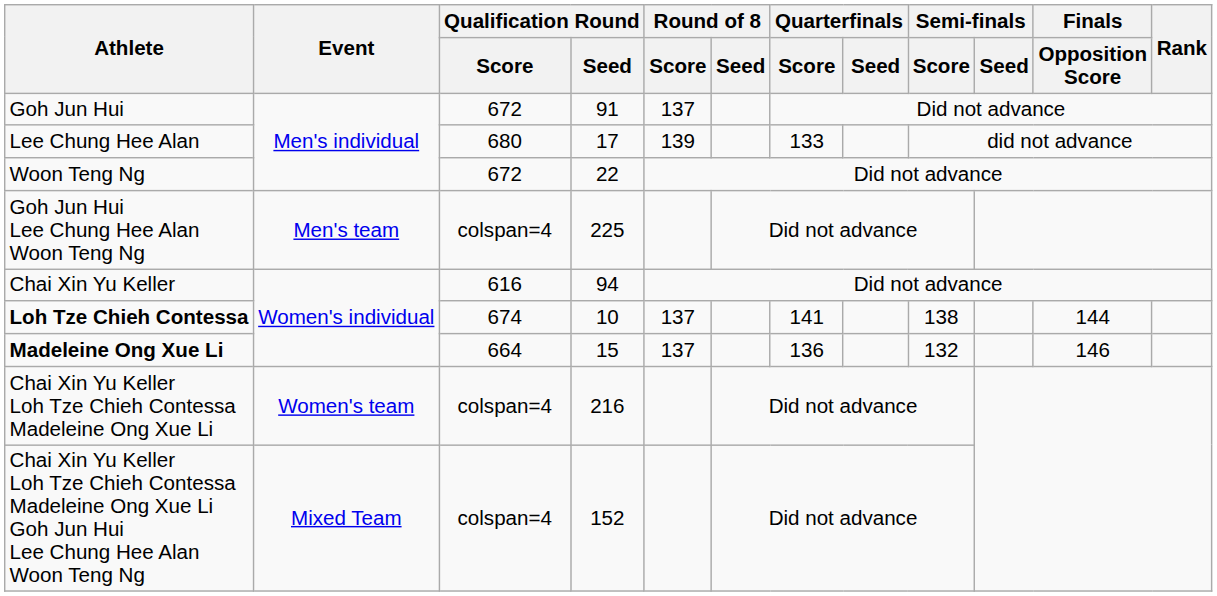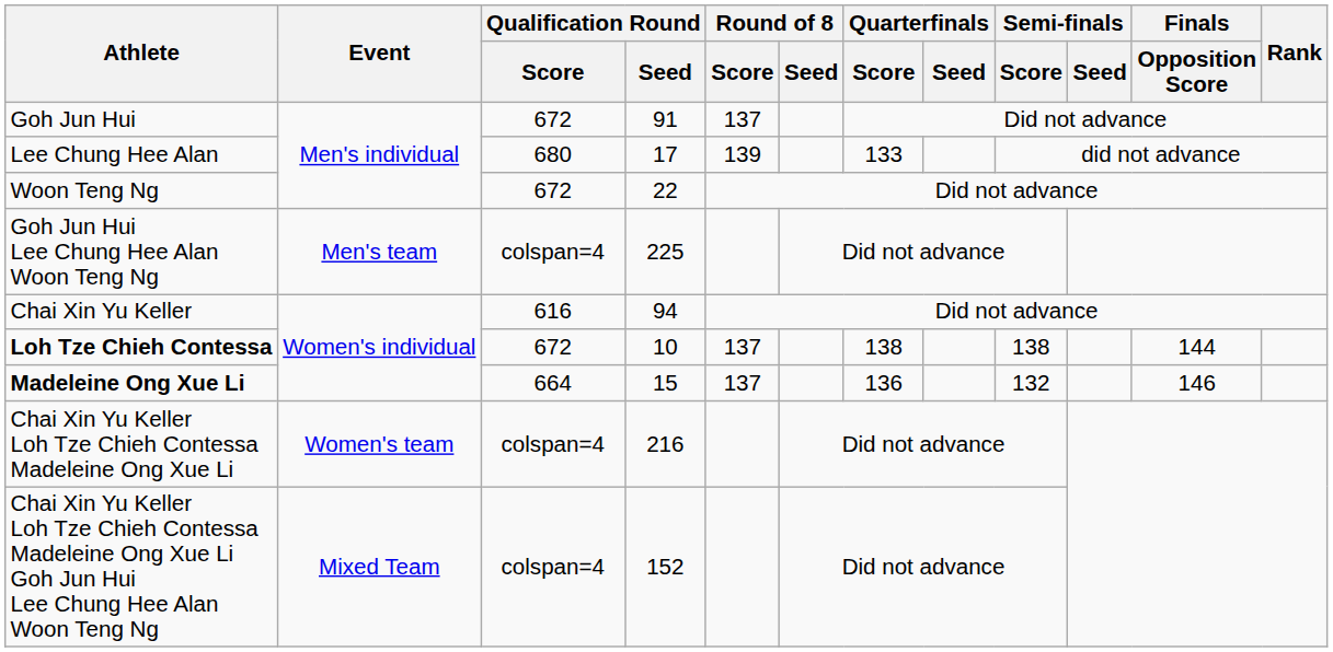Loh Tze Chieh Contessa | Qualification Round / Score: 674 -> 672
Loh Tze Chieh Contessa | Quarterfinals / Score: 141 -> 138
